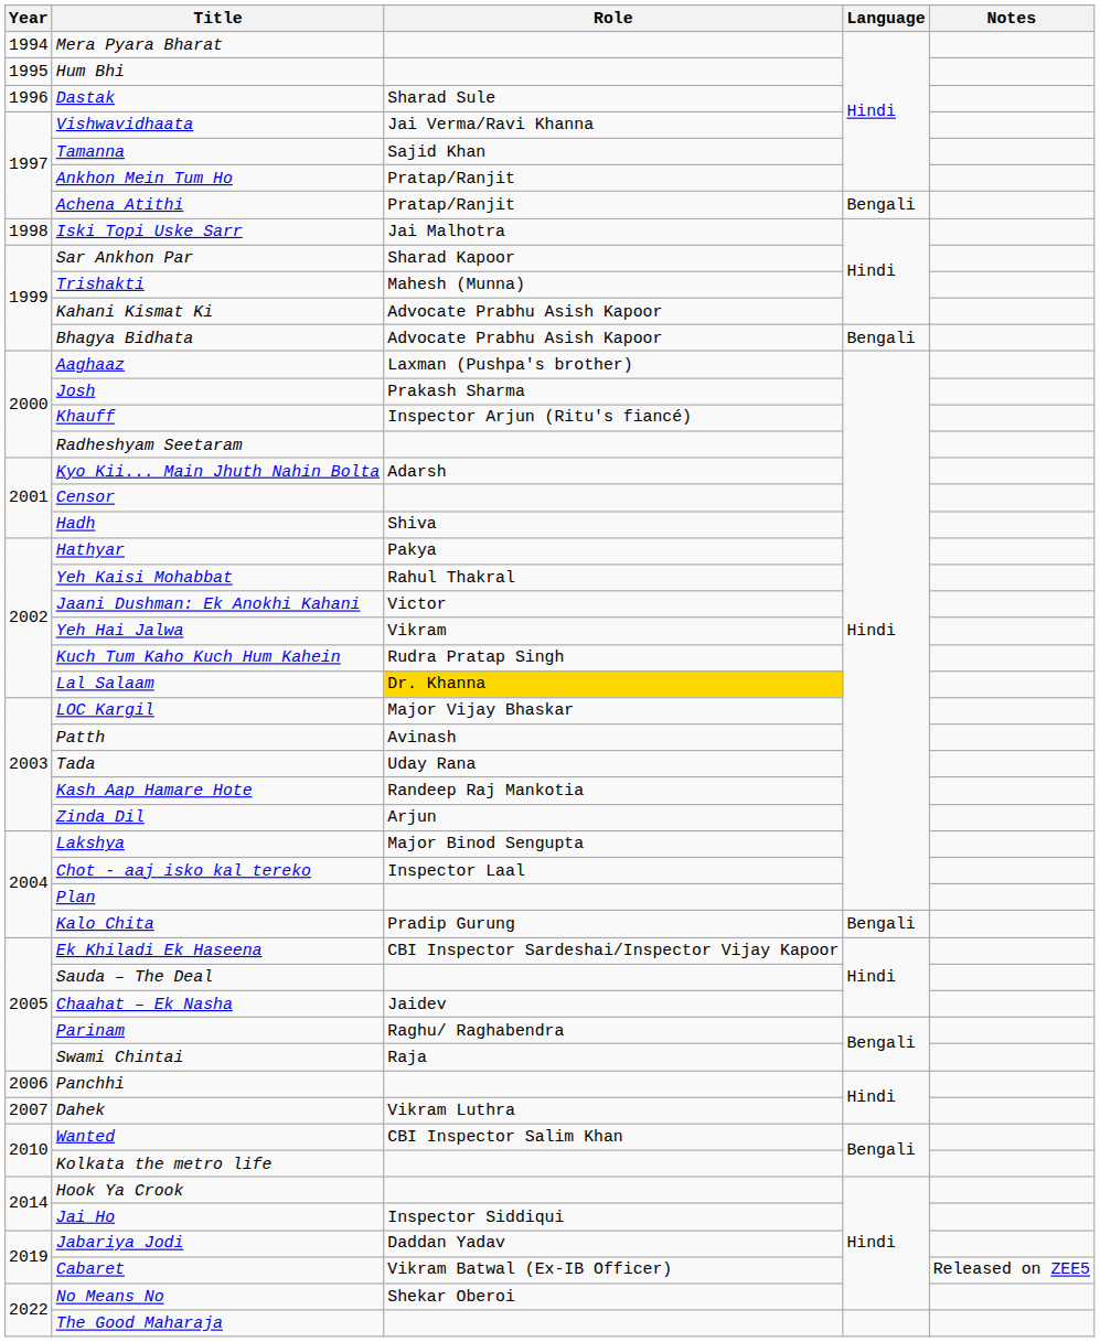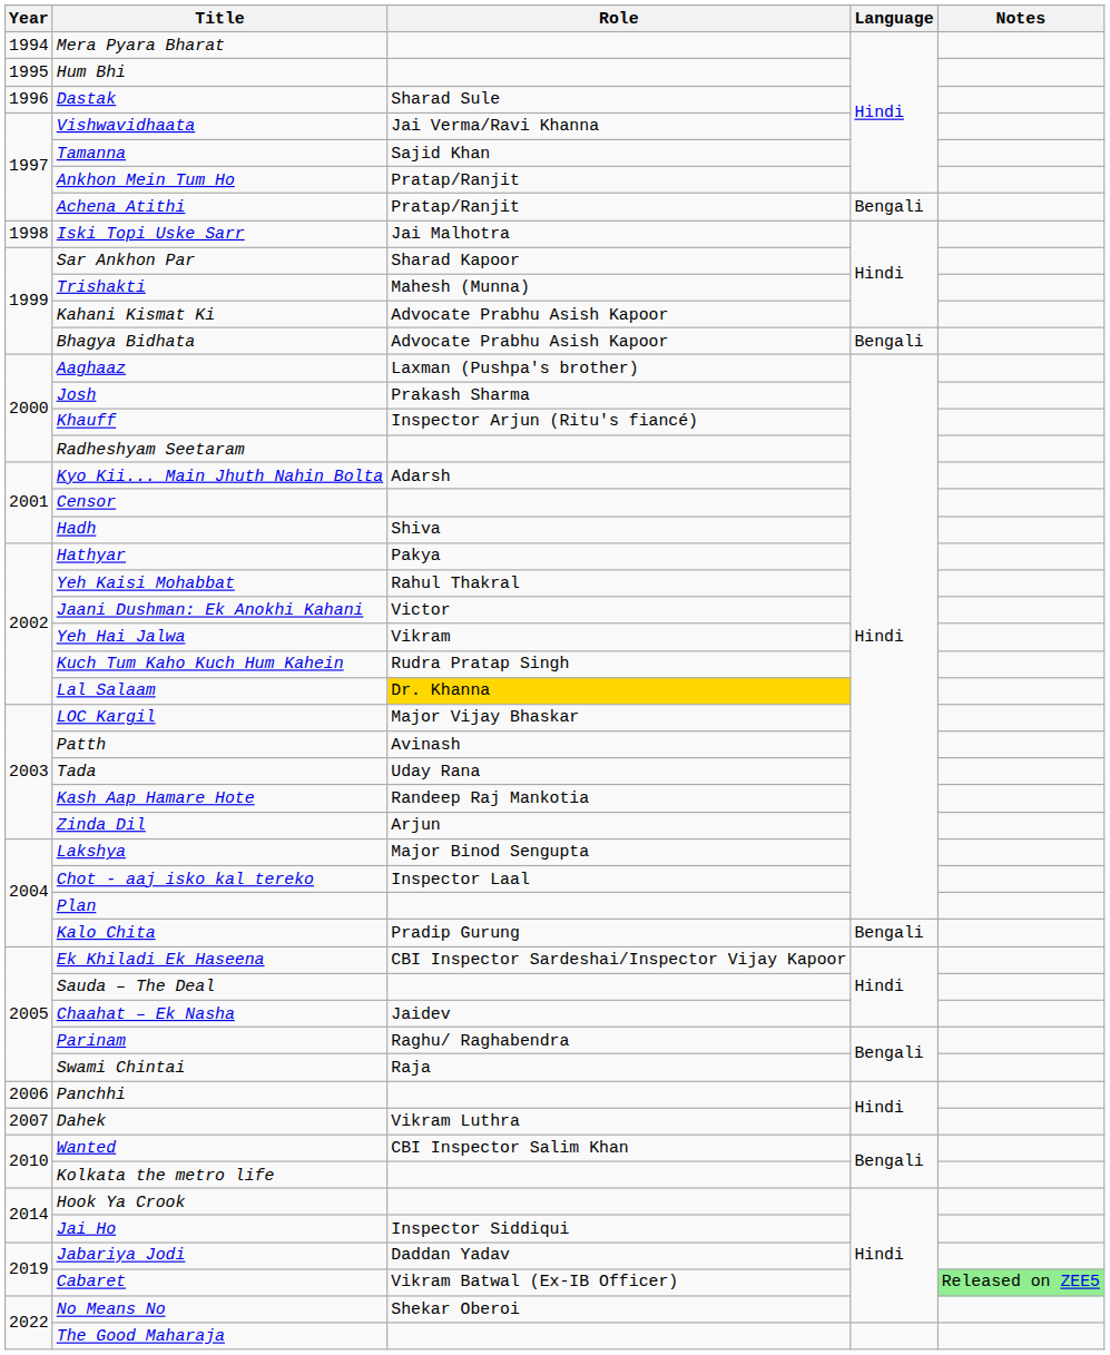Cabaret | Notes: no background -> lightgreen background
